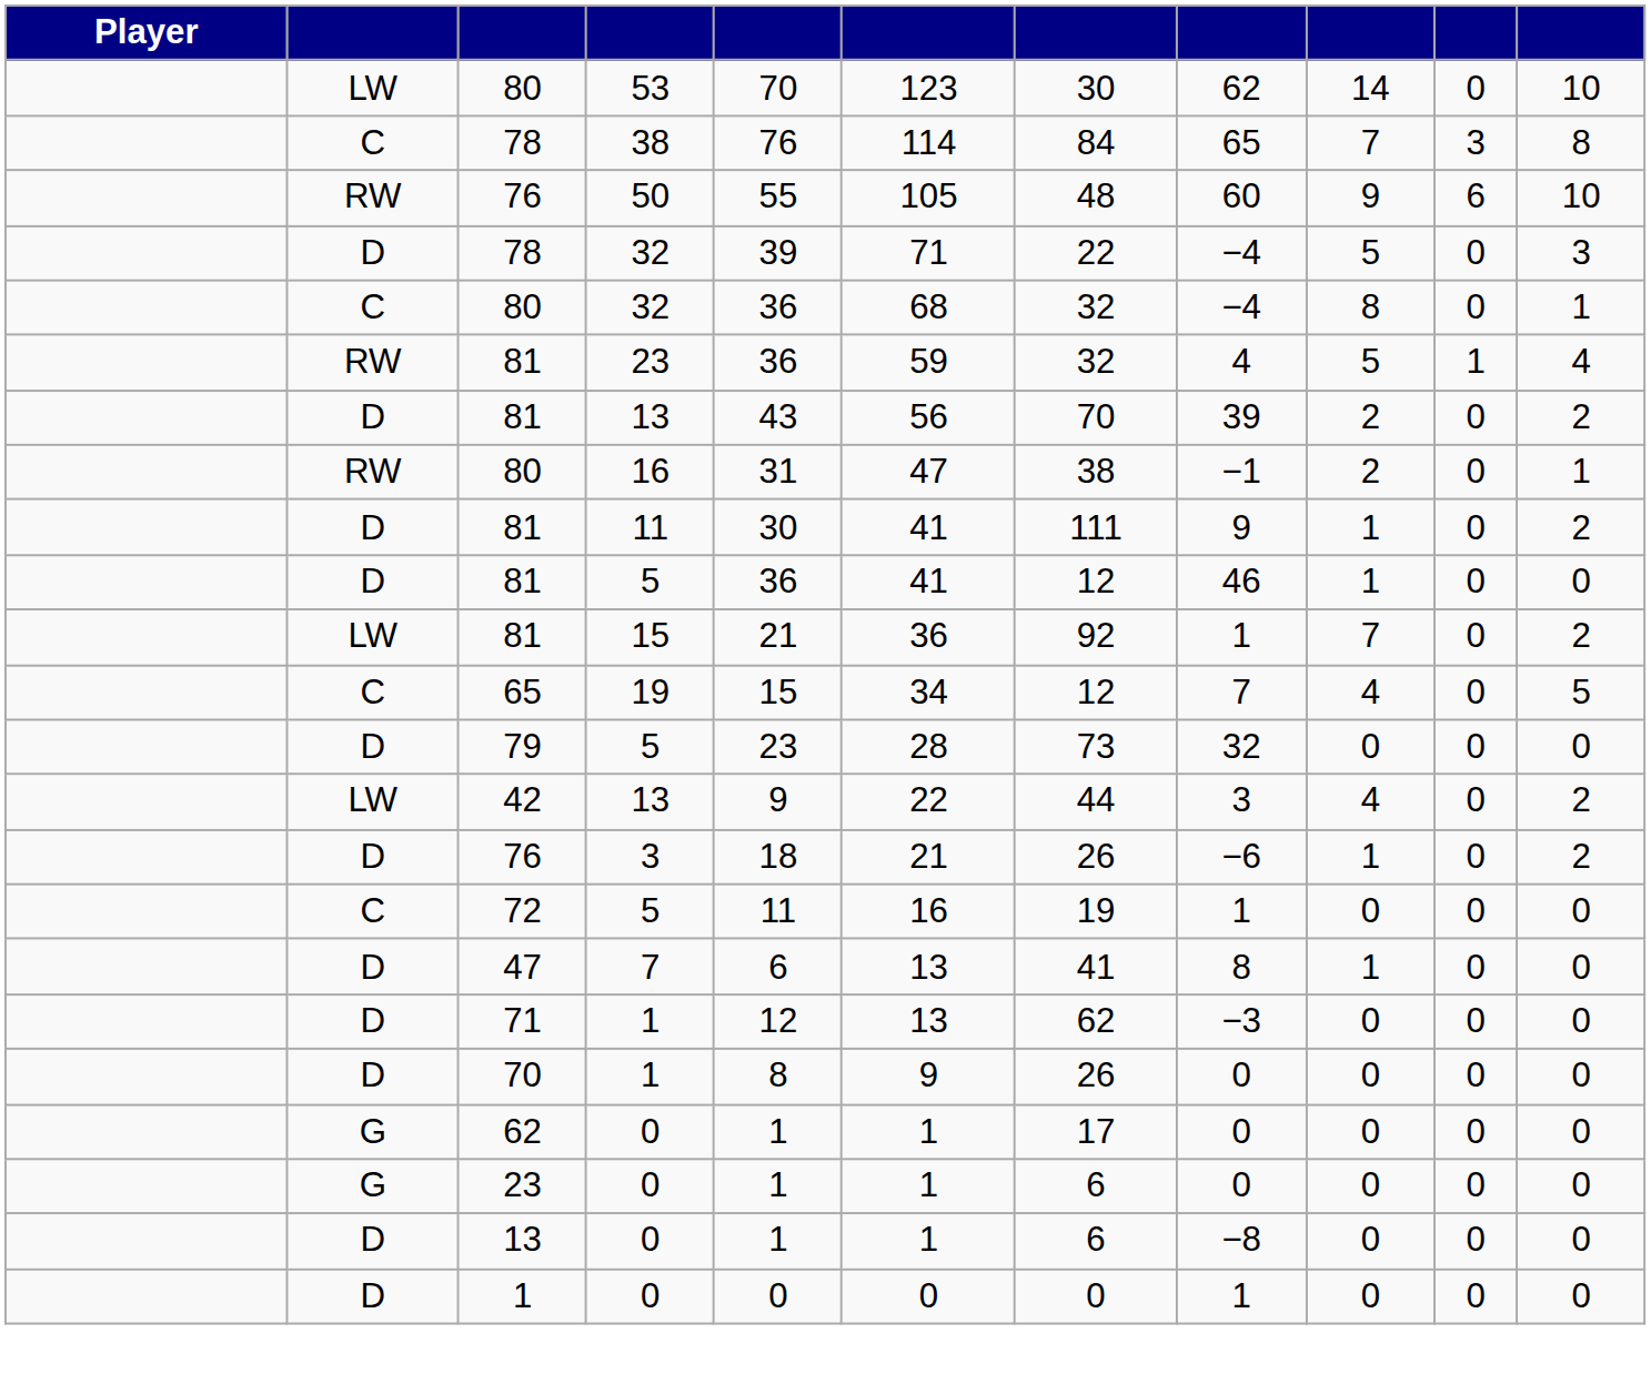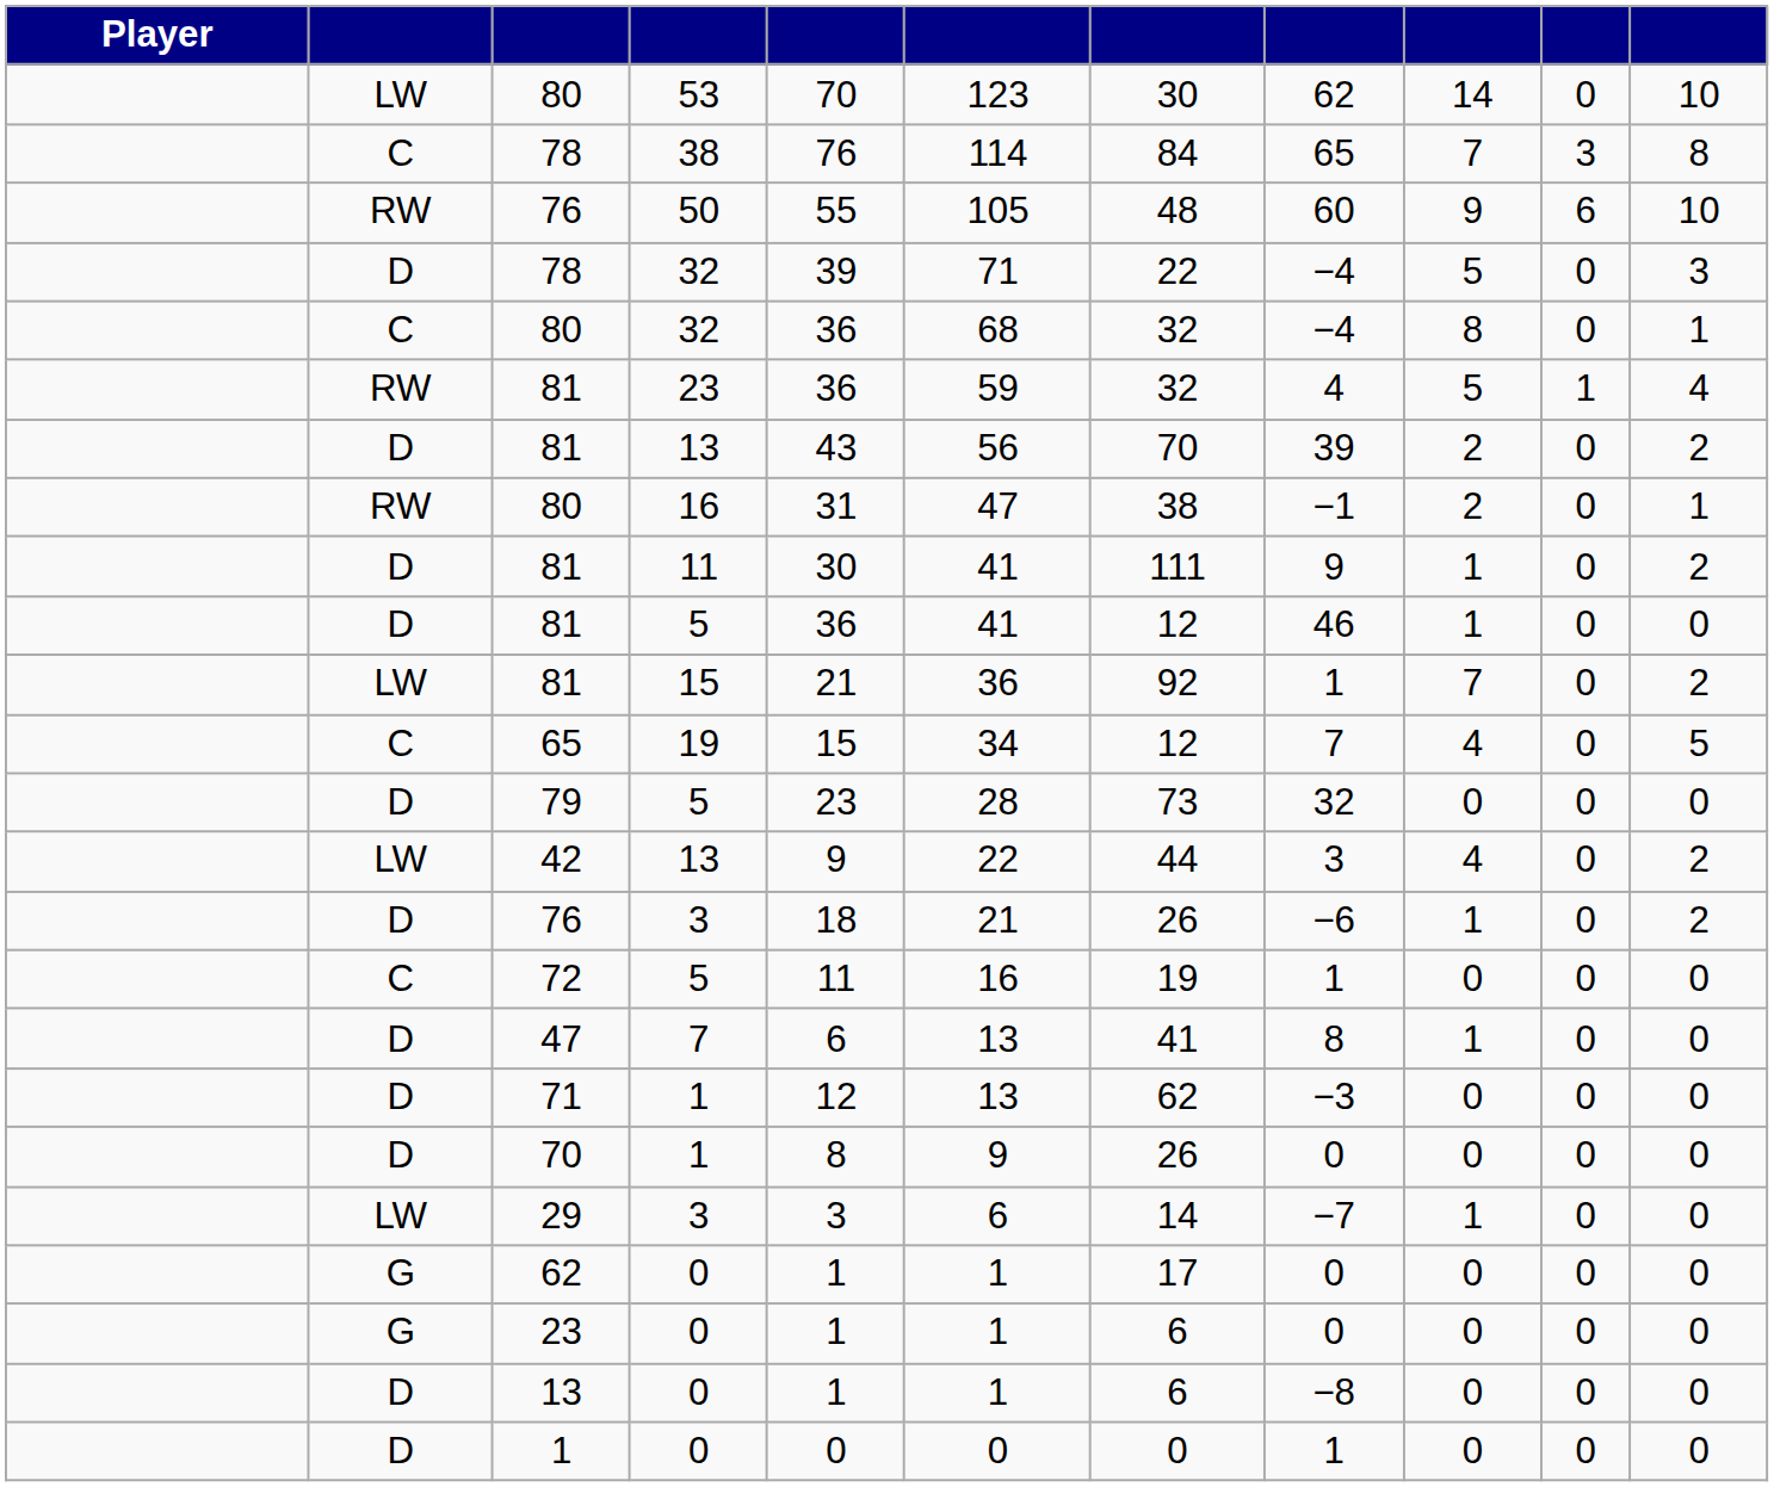+ row: LW | 29 | 3 | 3 | 6 | 14 | −7 | 1 | 0 | 0
